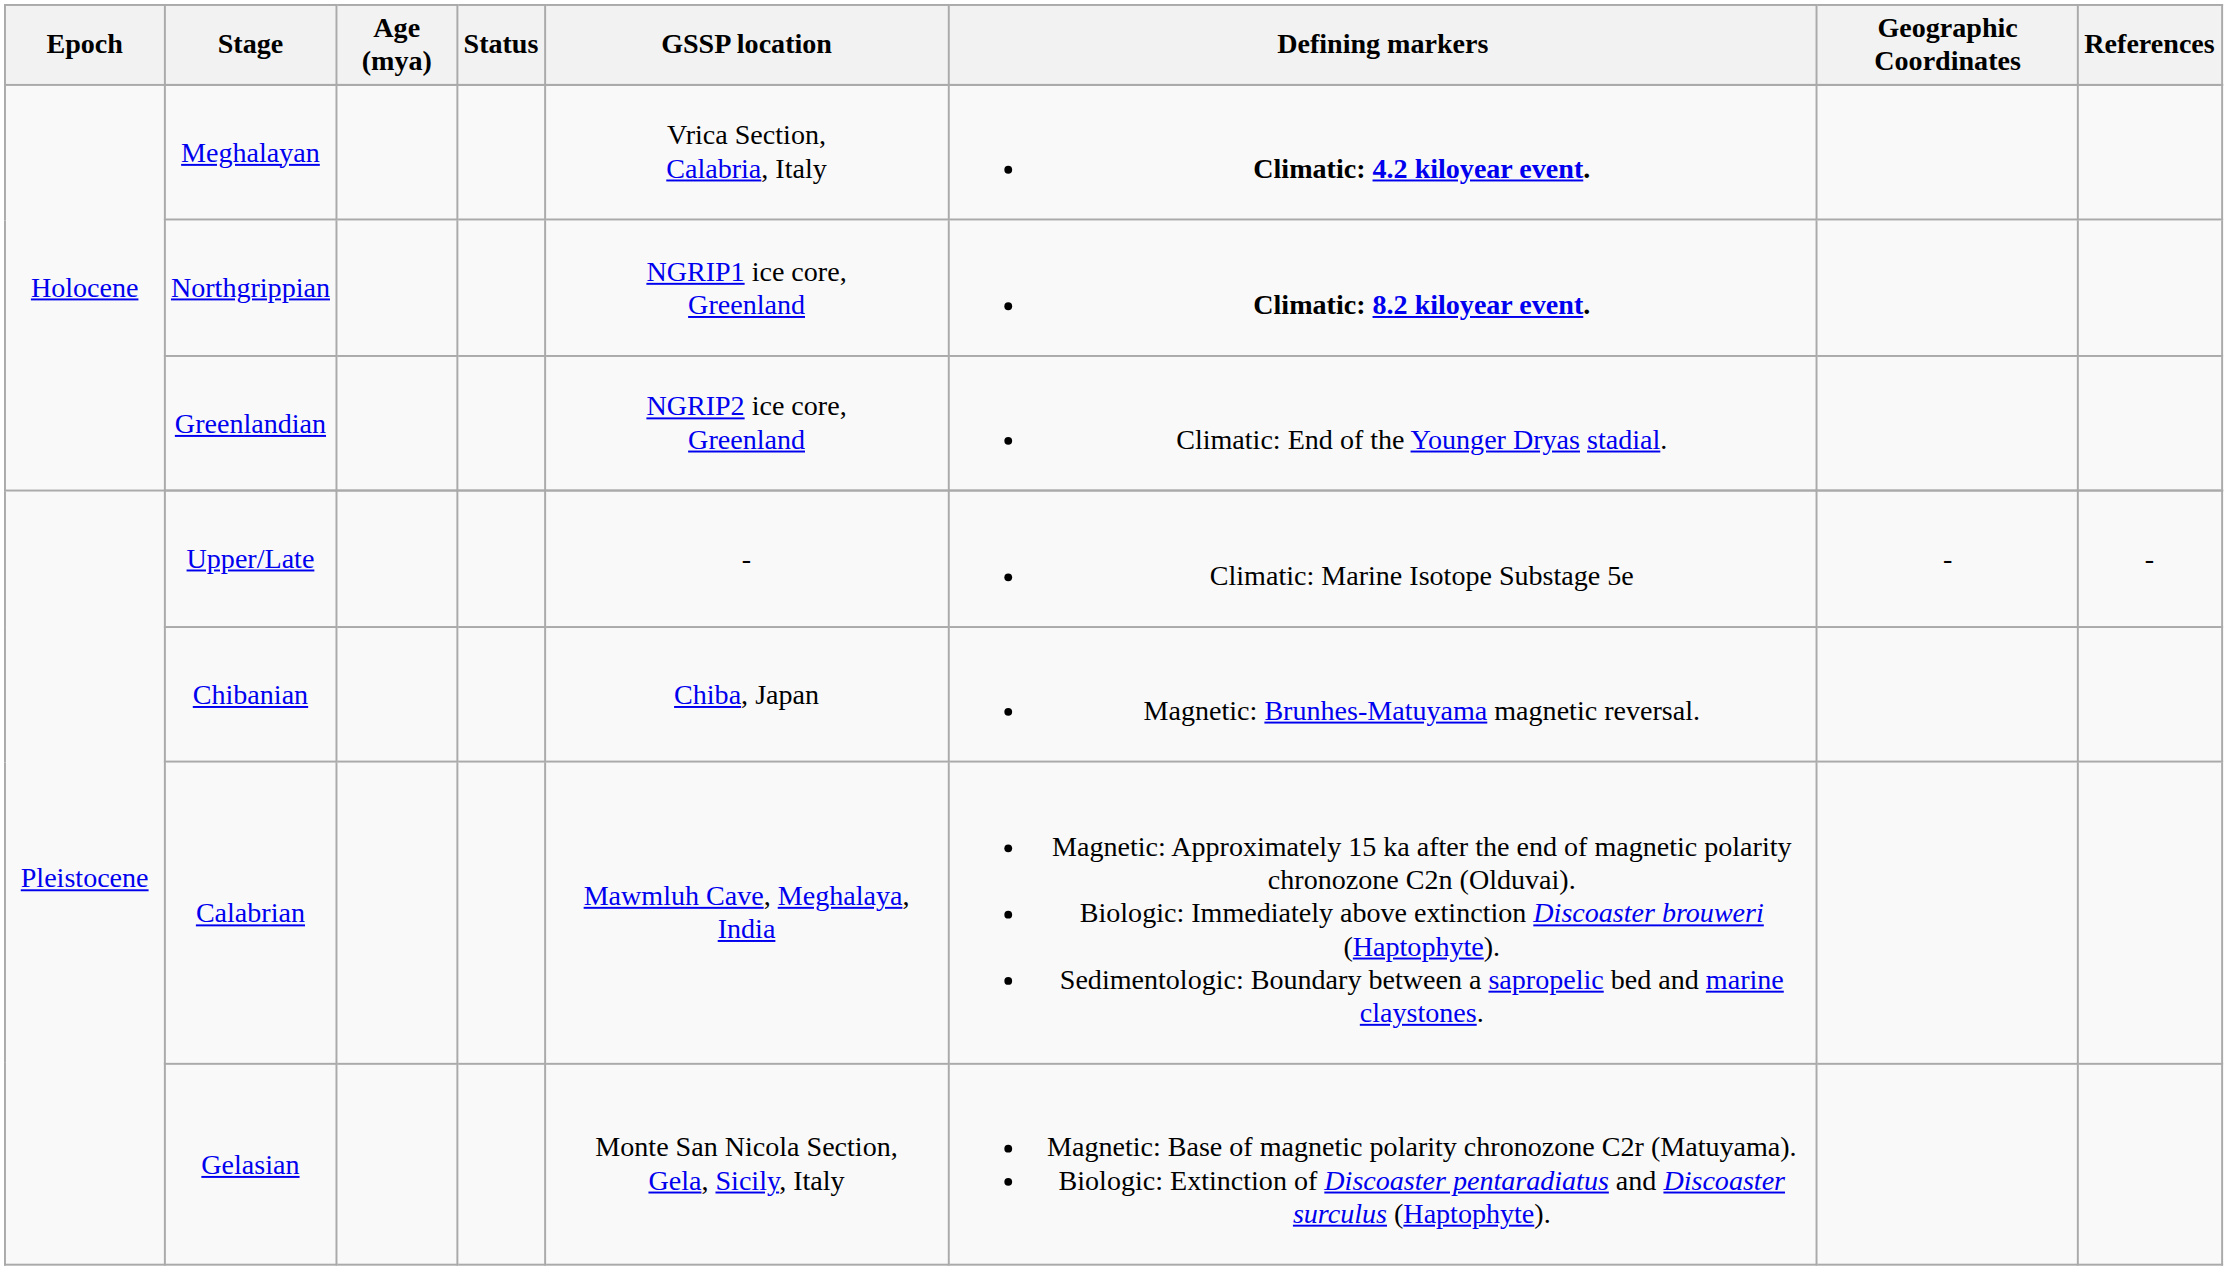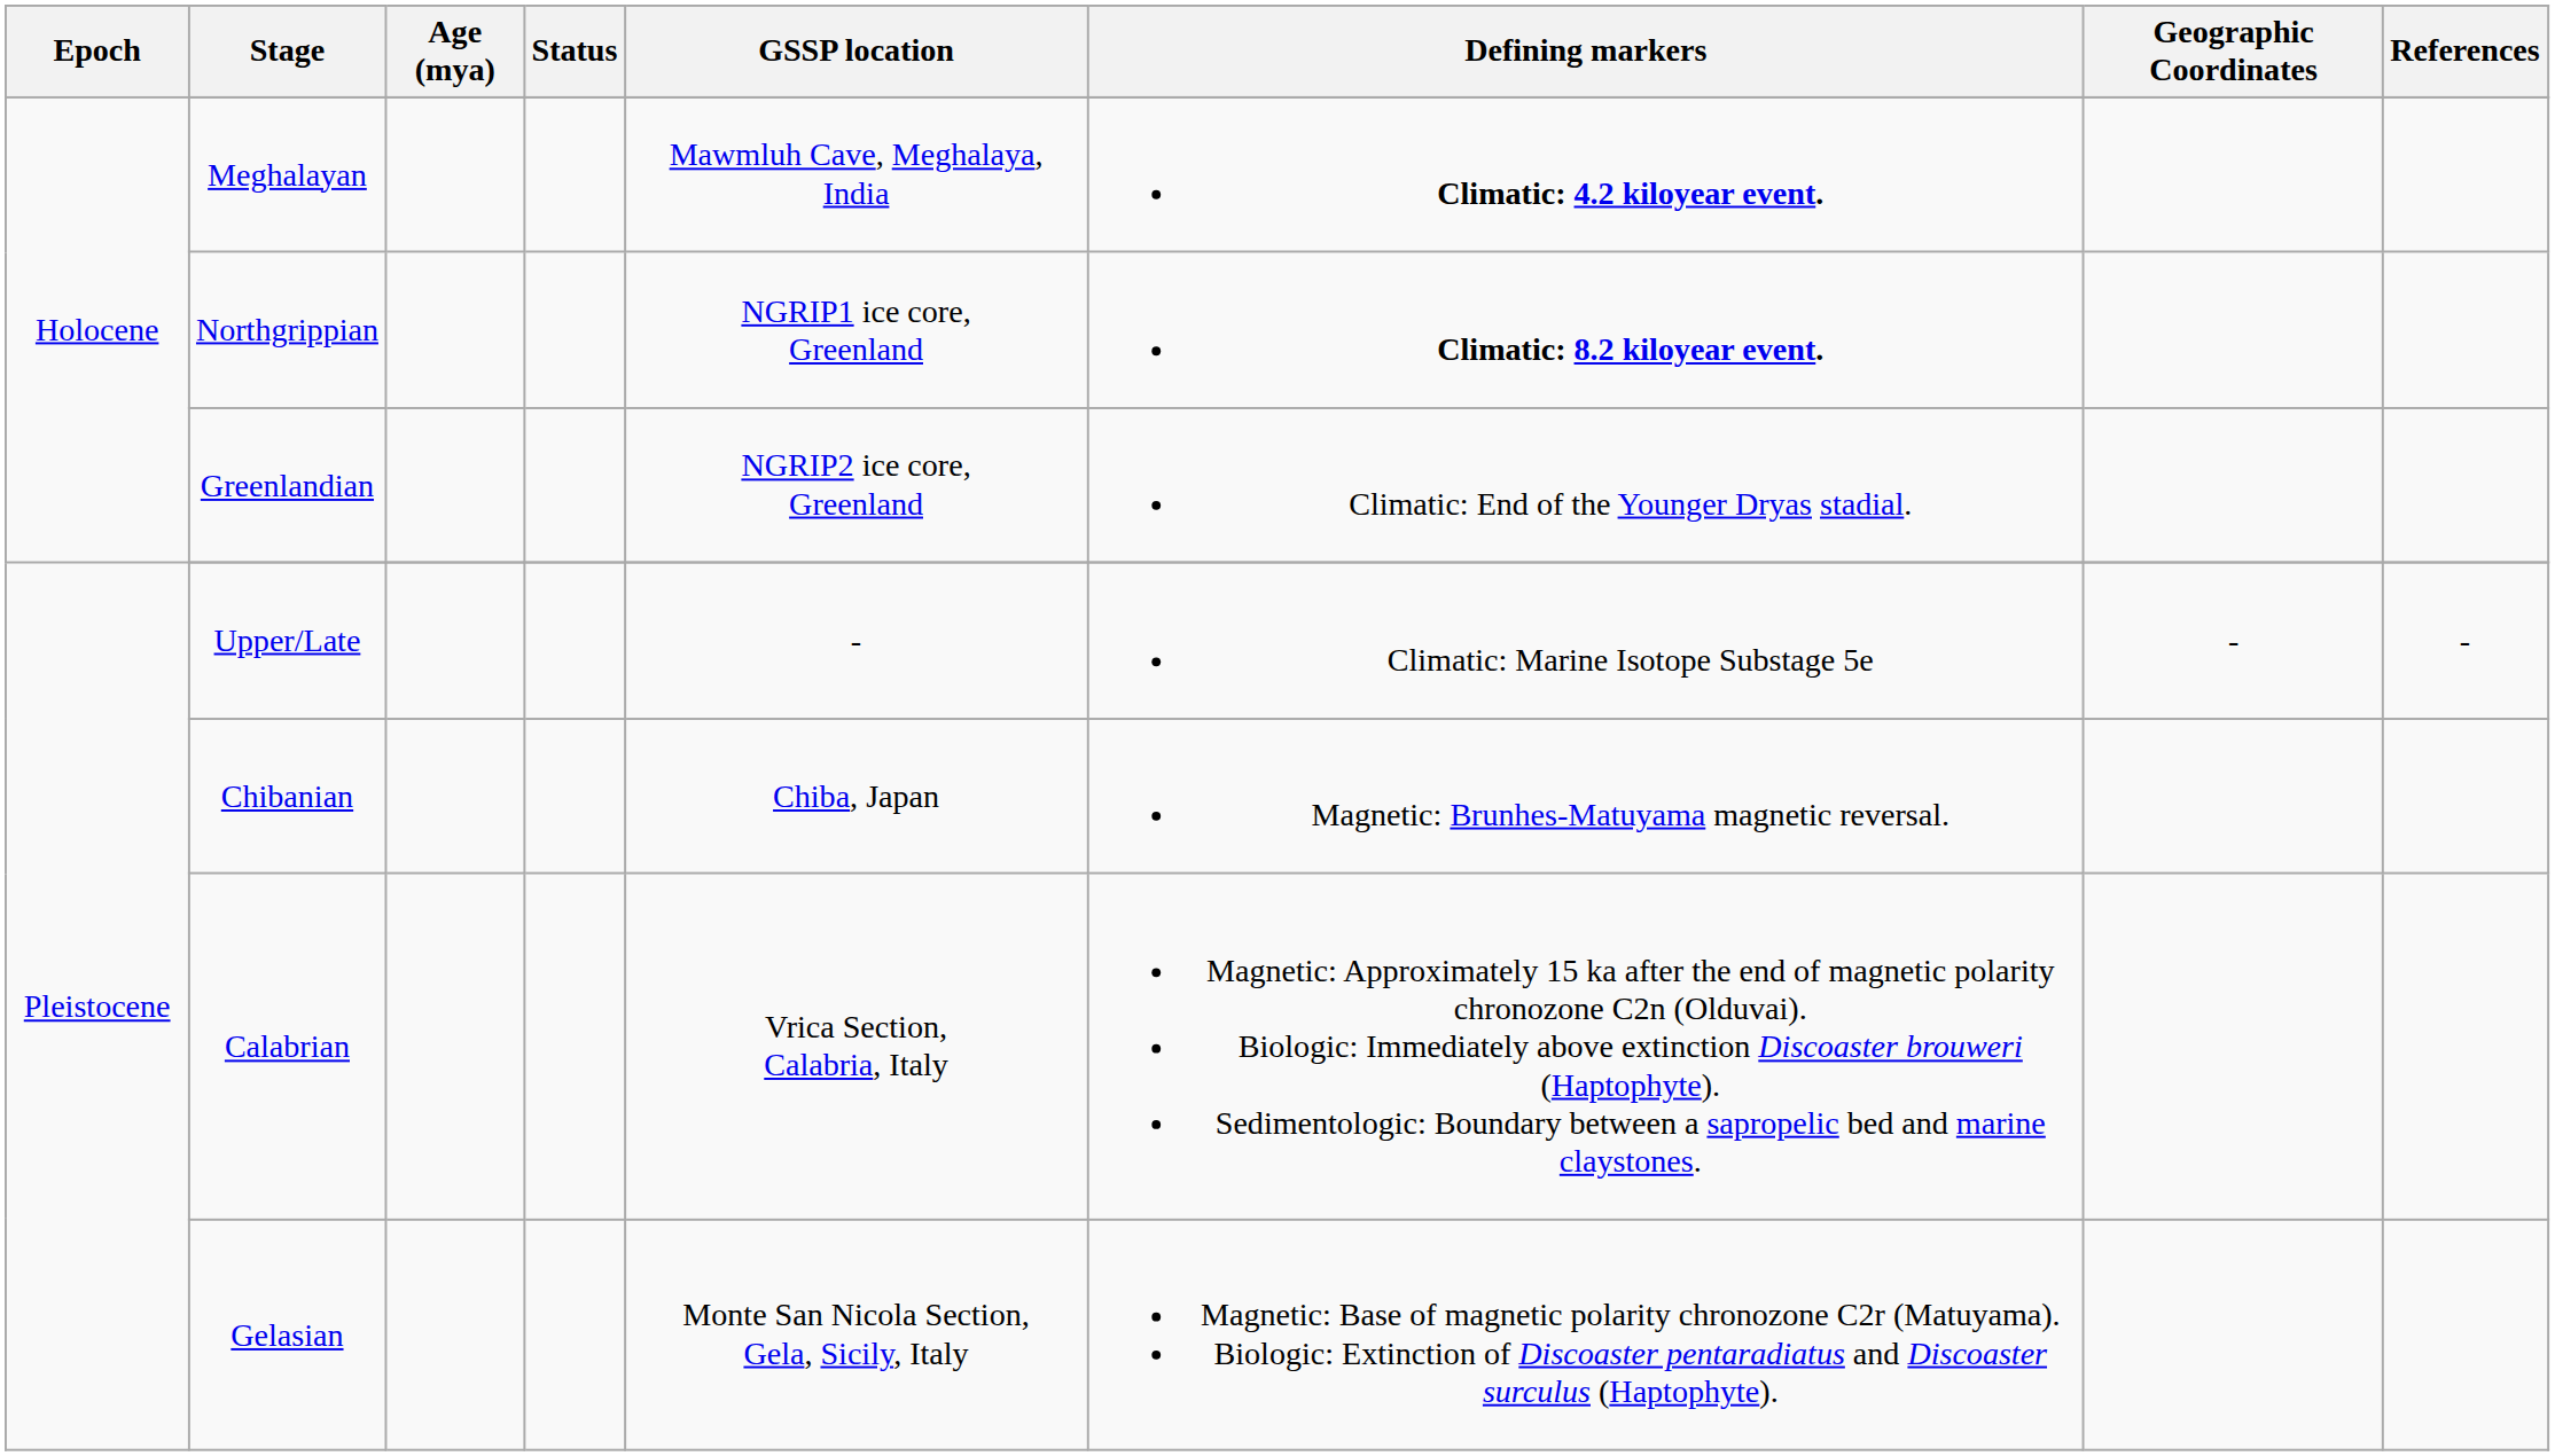Meghalayan | GSSP location: Vrica Section, Calabria, Italy -> Mawmluh Cave, Meghalaya, India
Calabrian | GSSP location: Mawmluh Cave, Meghalaya, India -> Vrica Section, Calabria, Italy
